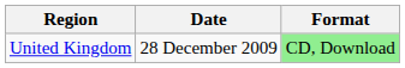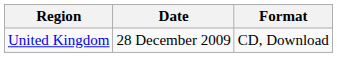United Kingdom | Format: lightgreen background -> no background
